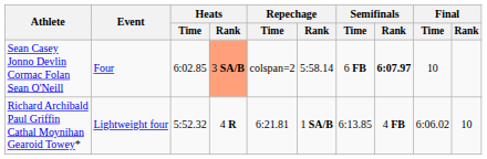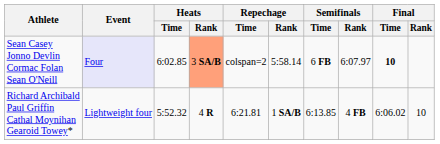Sean Casey Jonno Devlin Cormac Folan Sean O'Neill | Event: no background -> lavender background
Sean Casey Jonno Devlin Cormac Folan Sean O'Neill | Semifinals / Rank: bold -> normal
Sean Casey Jonno Devlin Cormac Folan Sean O'Neill | Final / Time: normal -> bold
